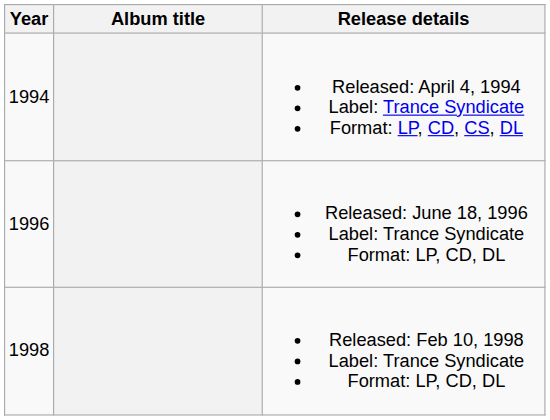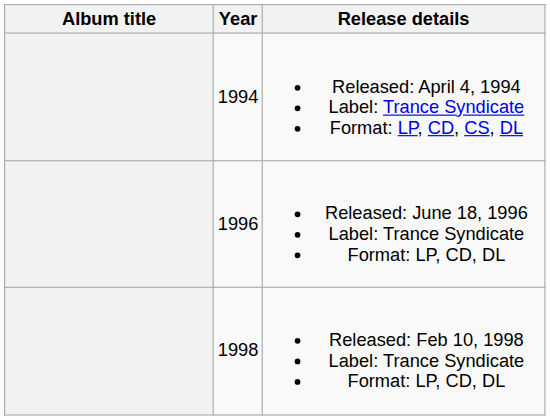columns swapped: Year <-> Album title
